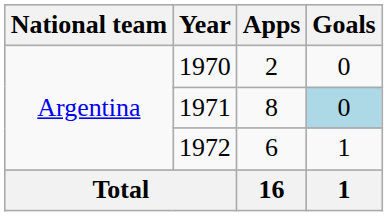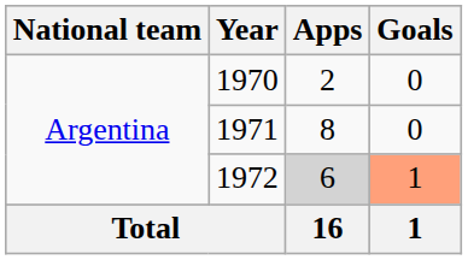1971 | Goals: lightblue background -> no background
1972 | Apps: no background -> lightgrey background
1972 | Goals: no background -> lightsalmon background
